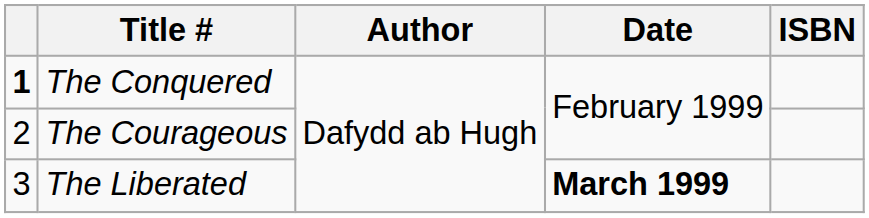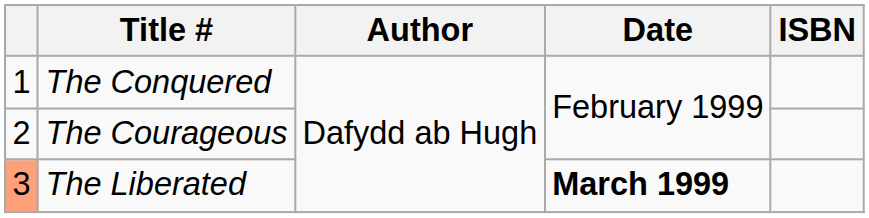The Conquered | column 1: bold -> normal
The Liberated | column 1: no background -> lightsalmon background
